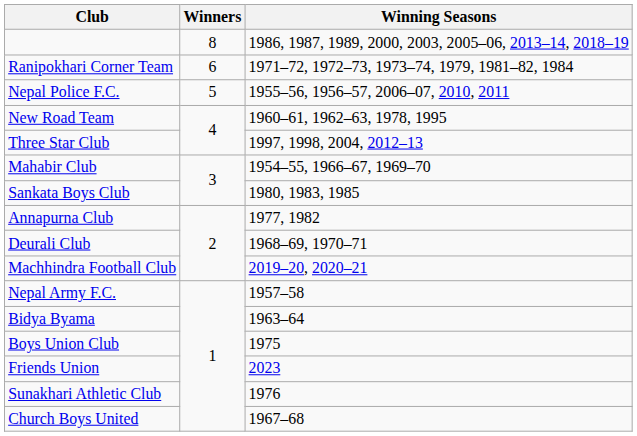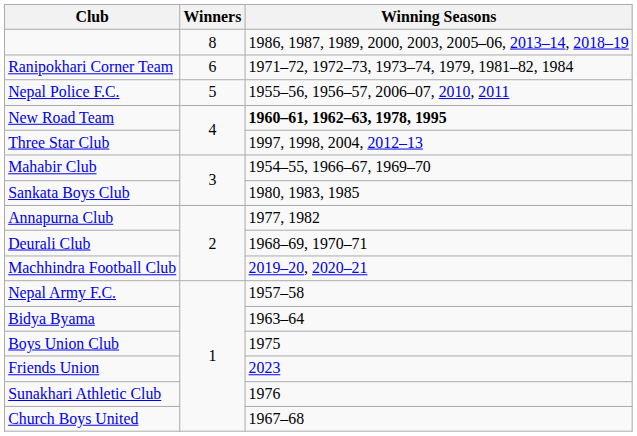New Road Team | Winning Seasons: normal -> bold
